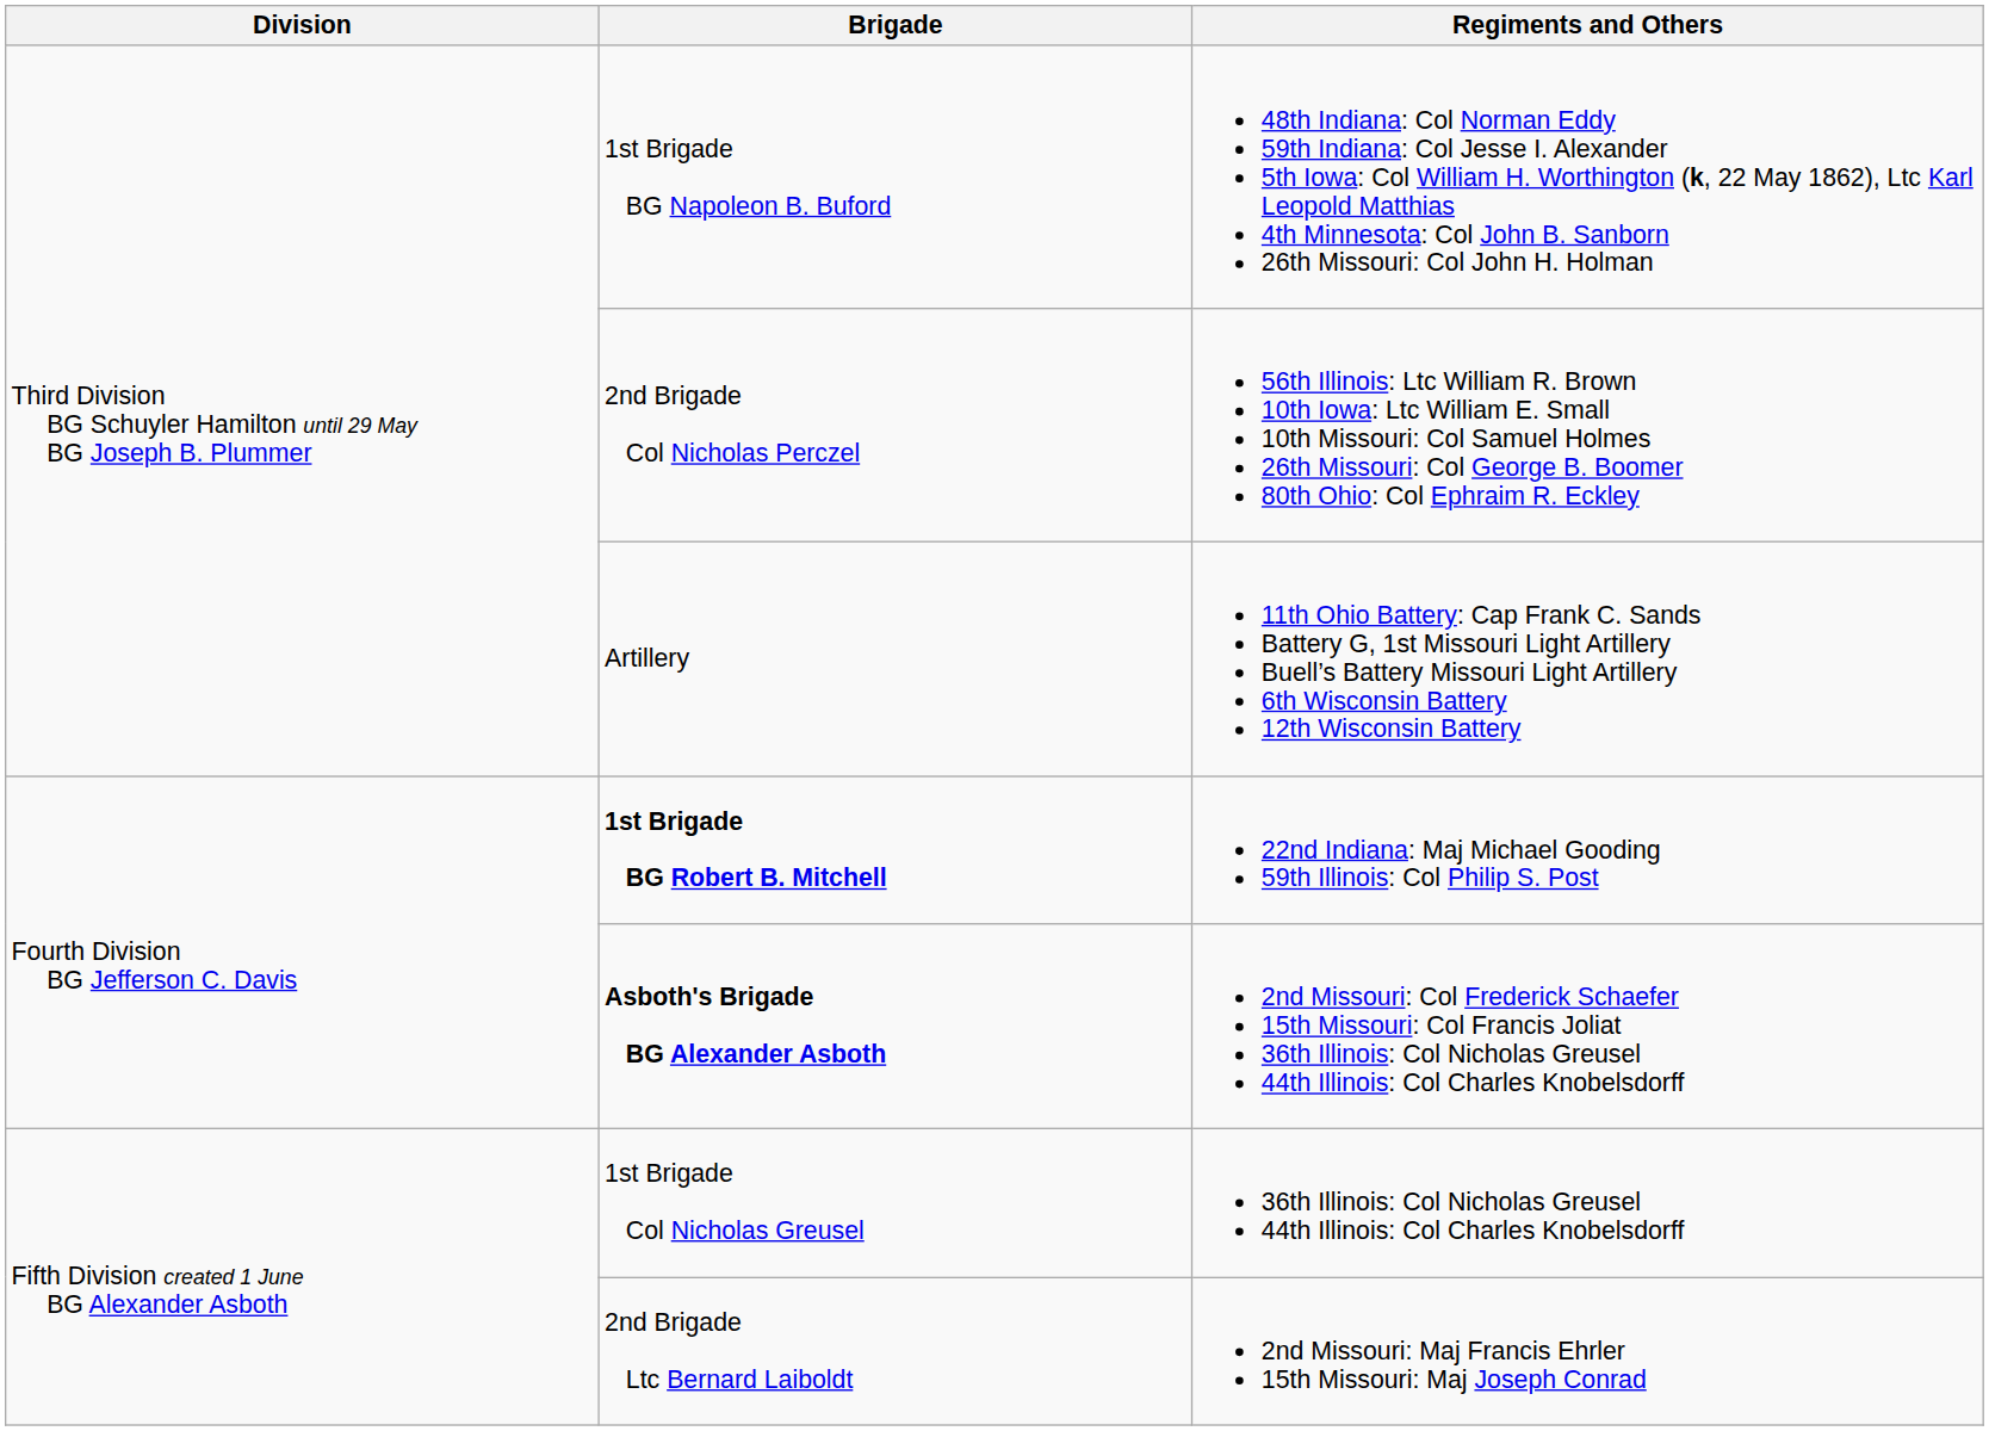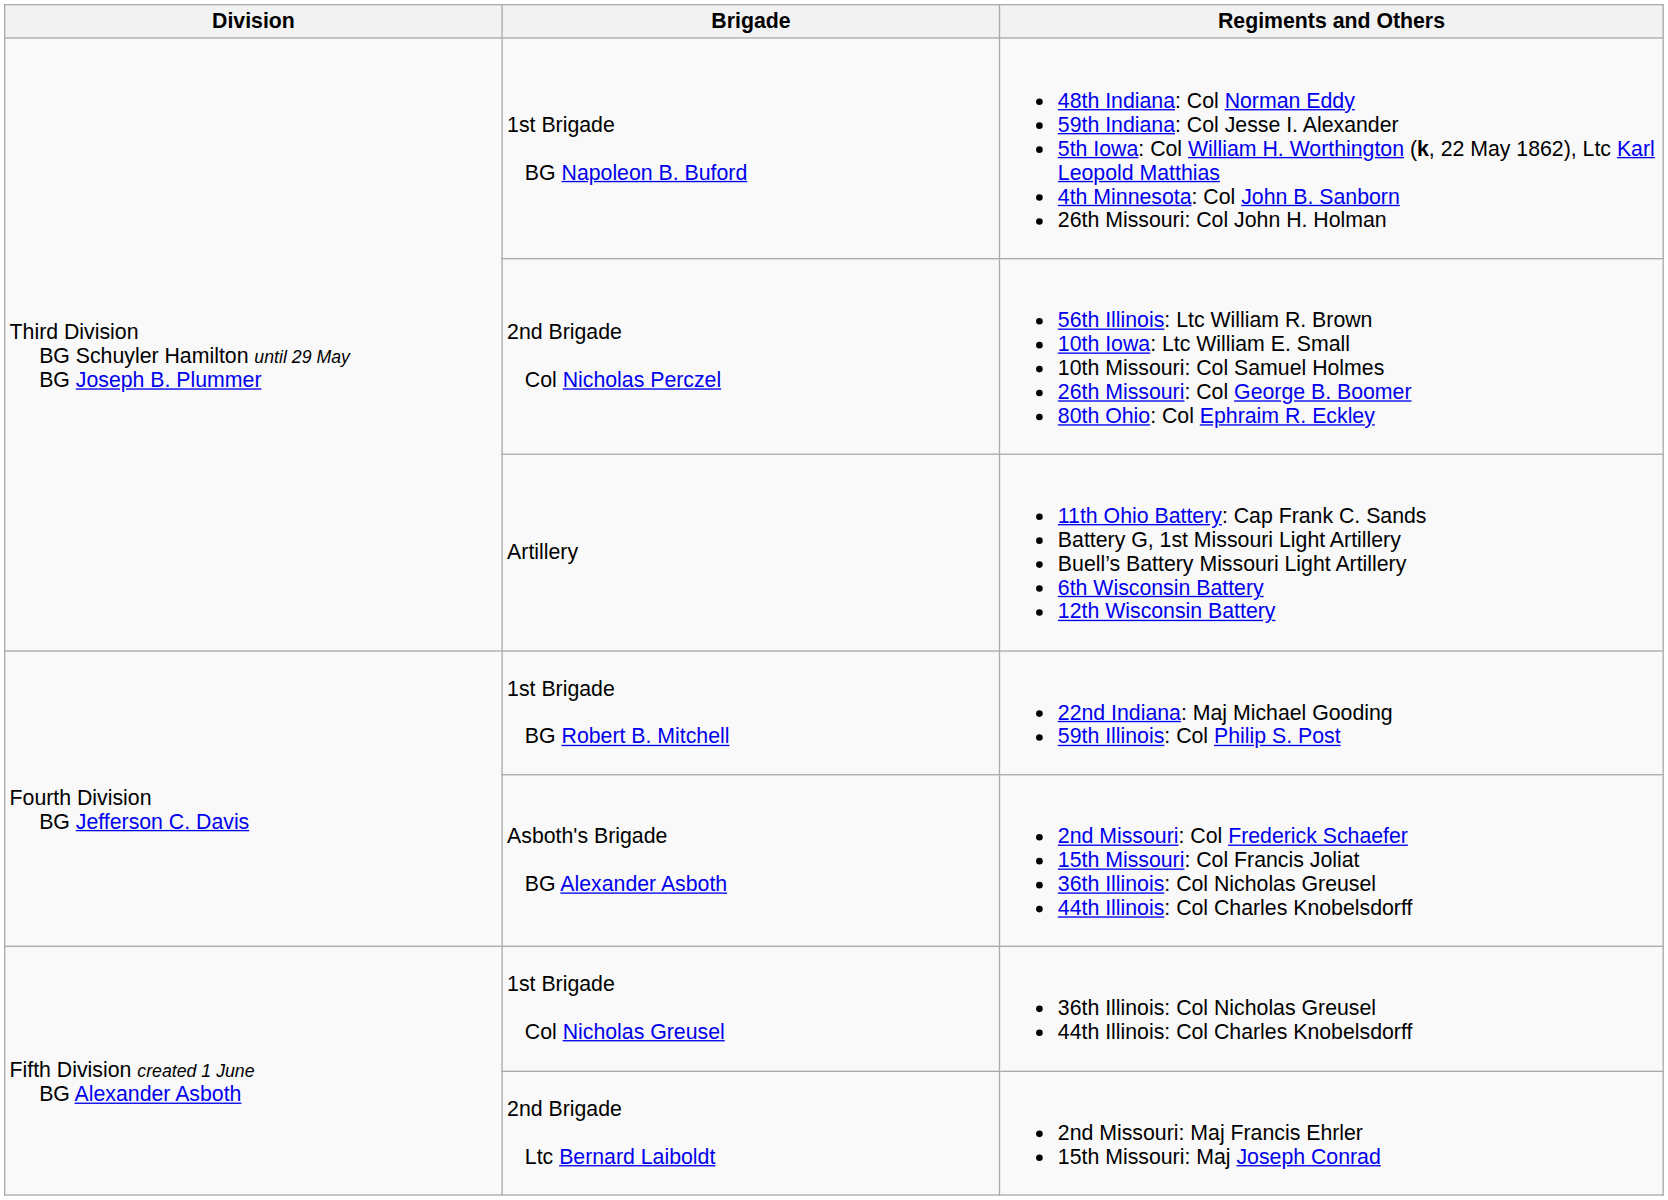1st Brigade BG Robert B. Mitchell | Brigade: bold -> normal
Asboth's Brigade BG Alexander Asboth | Brigade: bold -> normal
